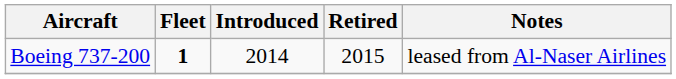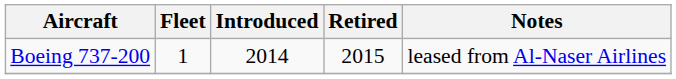Boeing 737-200 | Fleet: bold -> normal
